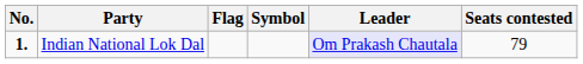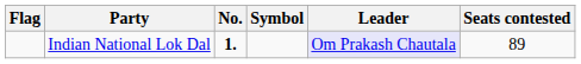columns swapped: No. <-> Flag
Indian National Lok Dal | Seats contested: 79 -> 89
